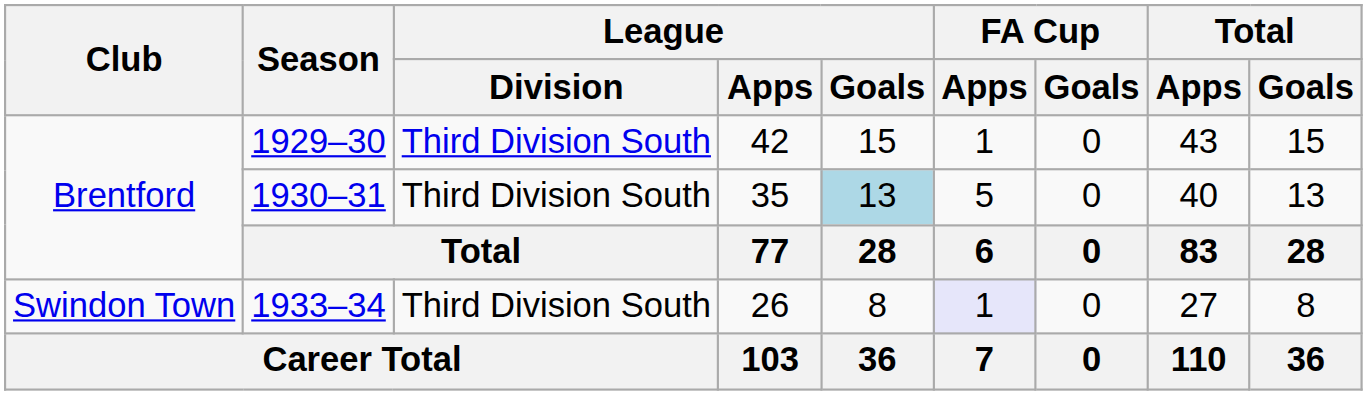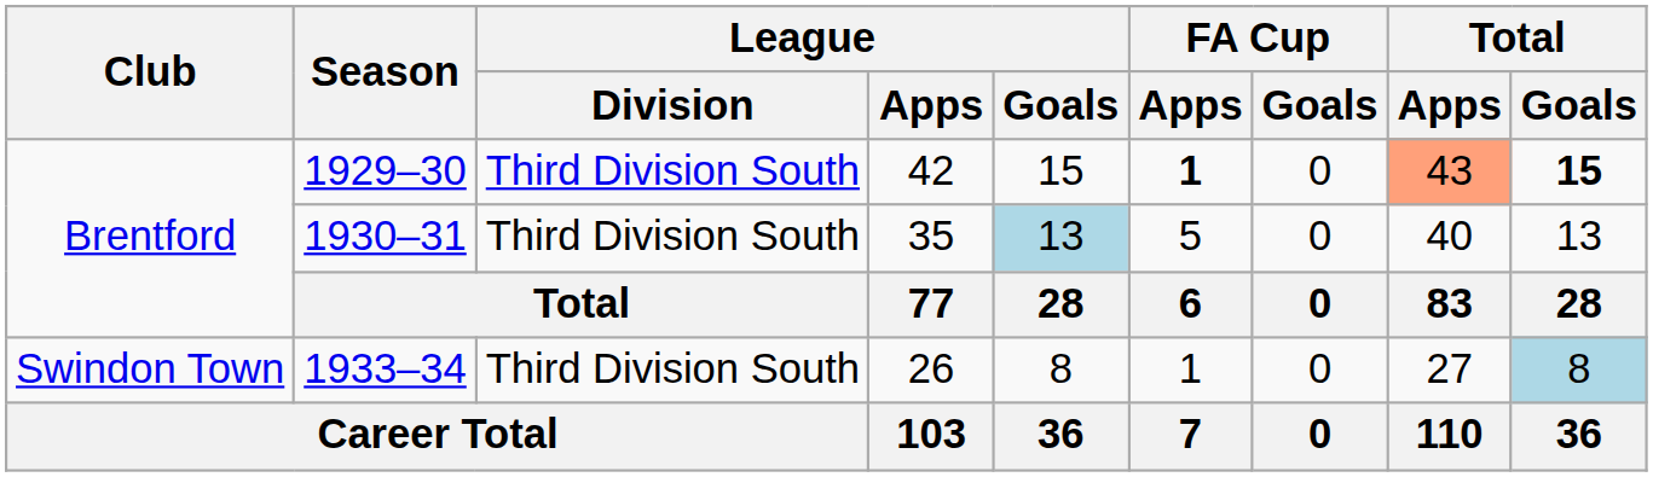1929–30 | FA Cup / Apps: normal -> bold
1929–30 | Total / Apps: no background -> lightsalmon background
1929–30 | Total / Goals: normal -> bold
1933–34 | FA Cup / Apps: lavender background -> no background
1933–34 | Total / Goals: no background -> lightblue background
